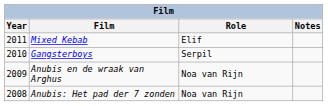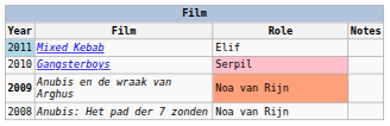Mixed Kebab | Year: no background -> lightblue background
Gangsterboys | Role: no background -> pink background
Anubis en de wraak van Arghus | Year: normal -> bold
Anubis en de wraak van Arghus | Role: no background -> lightsalmon background
